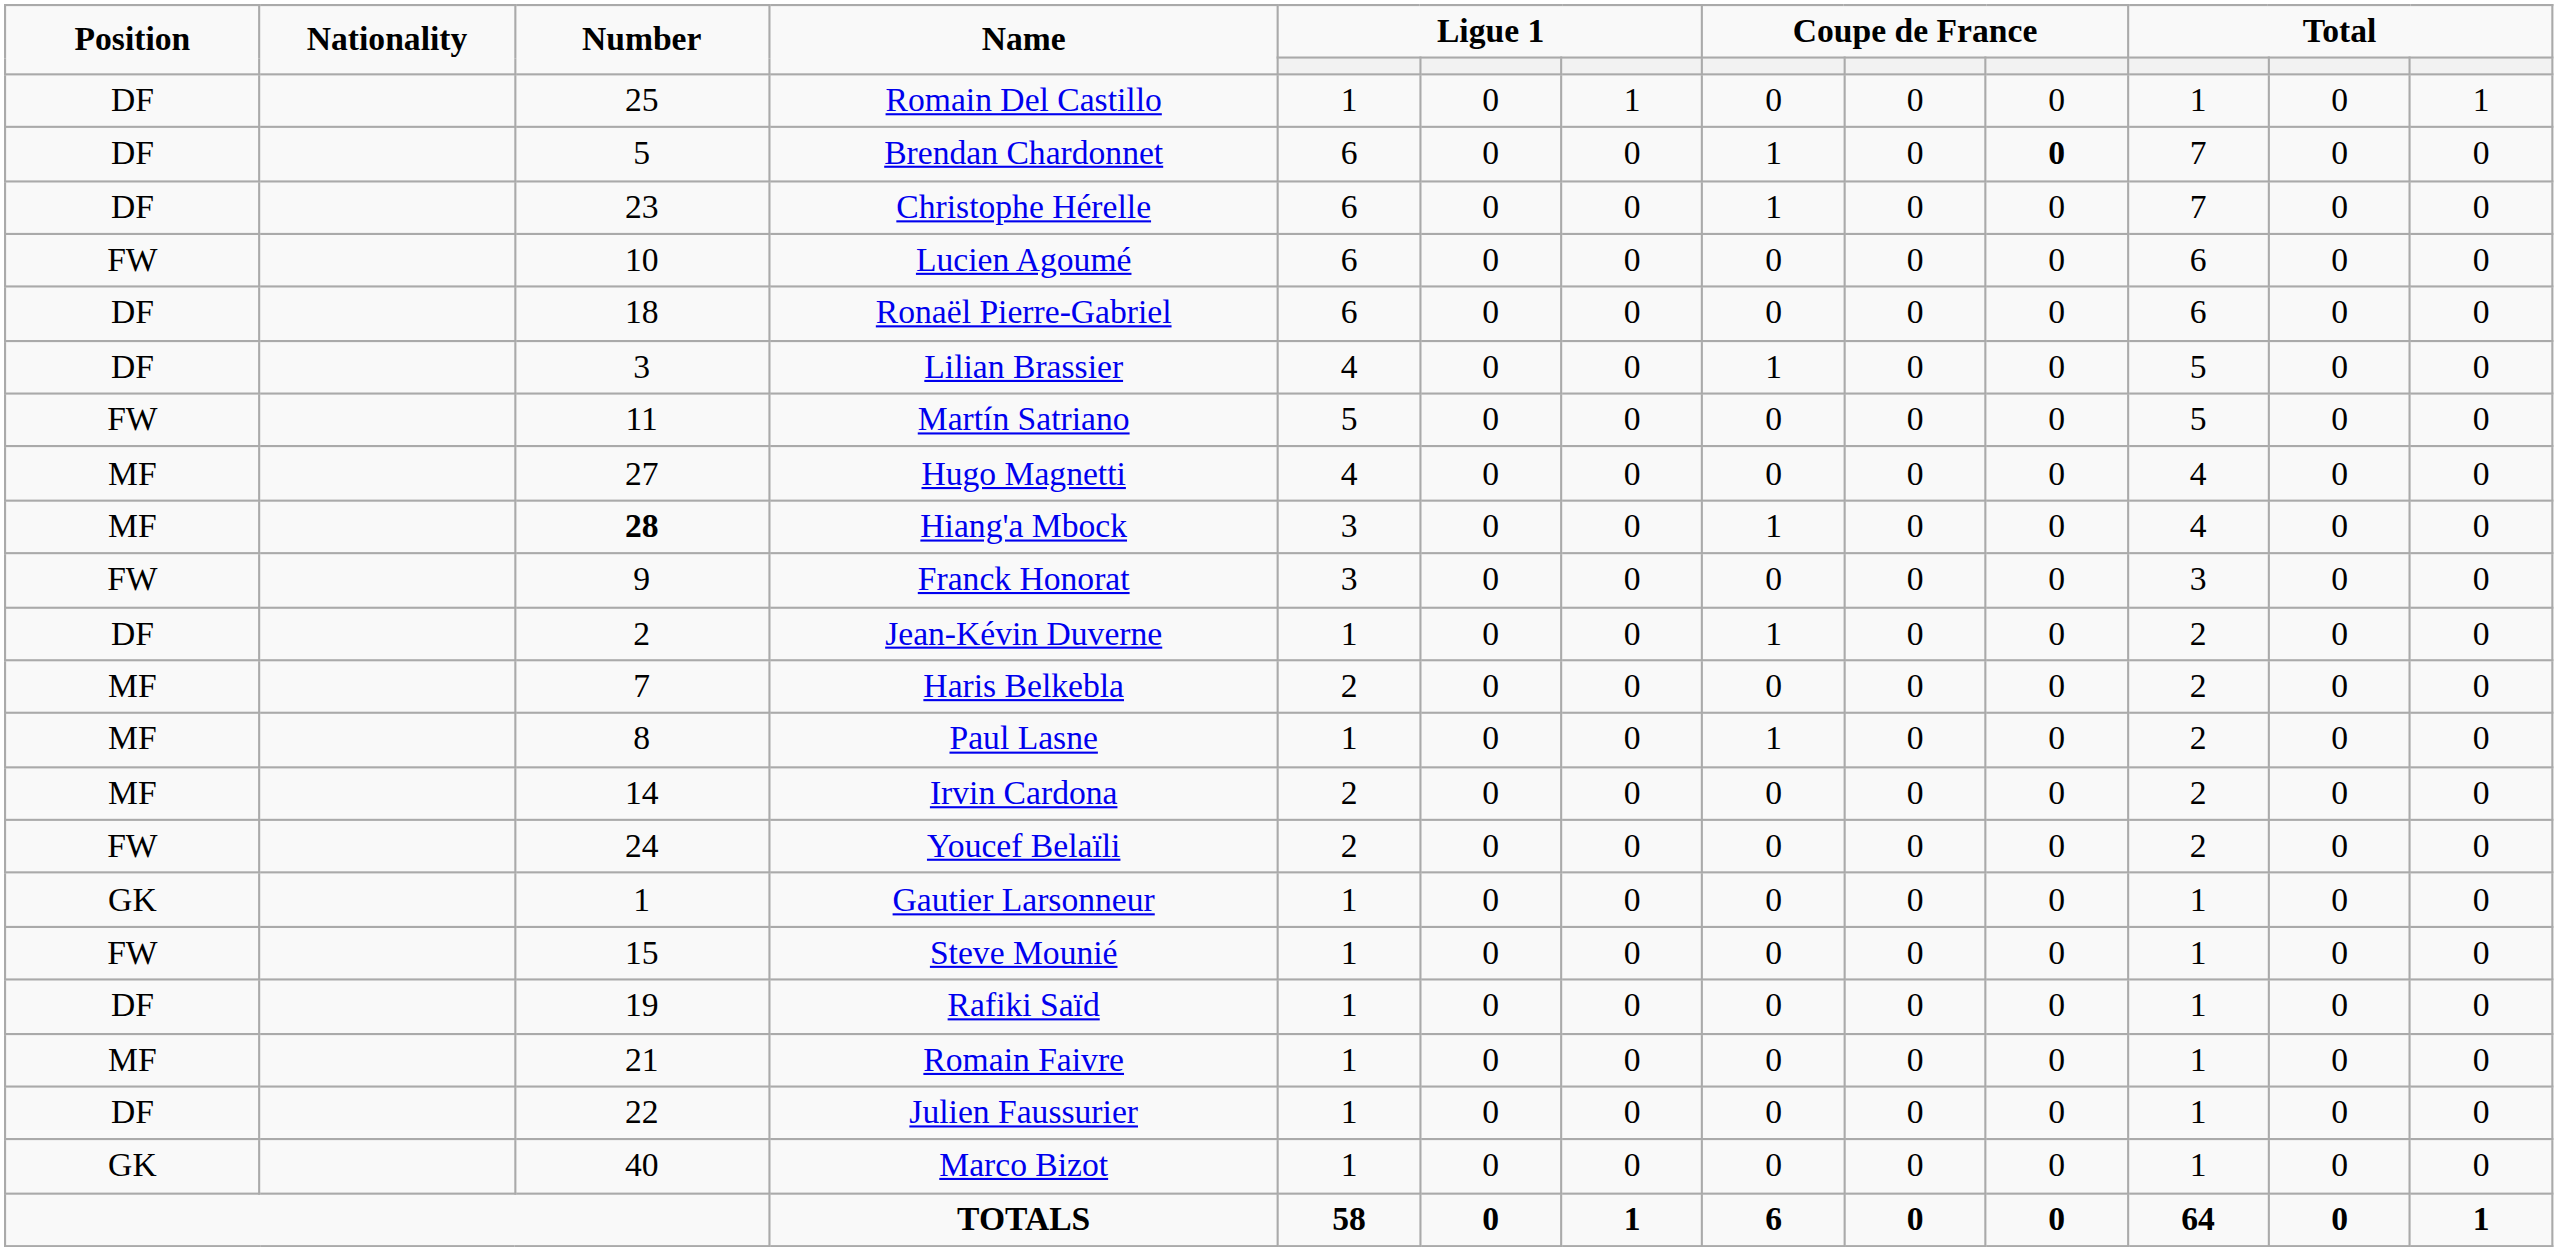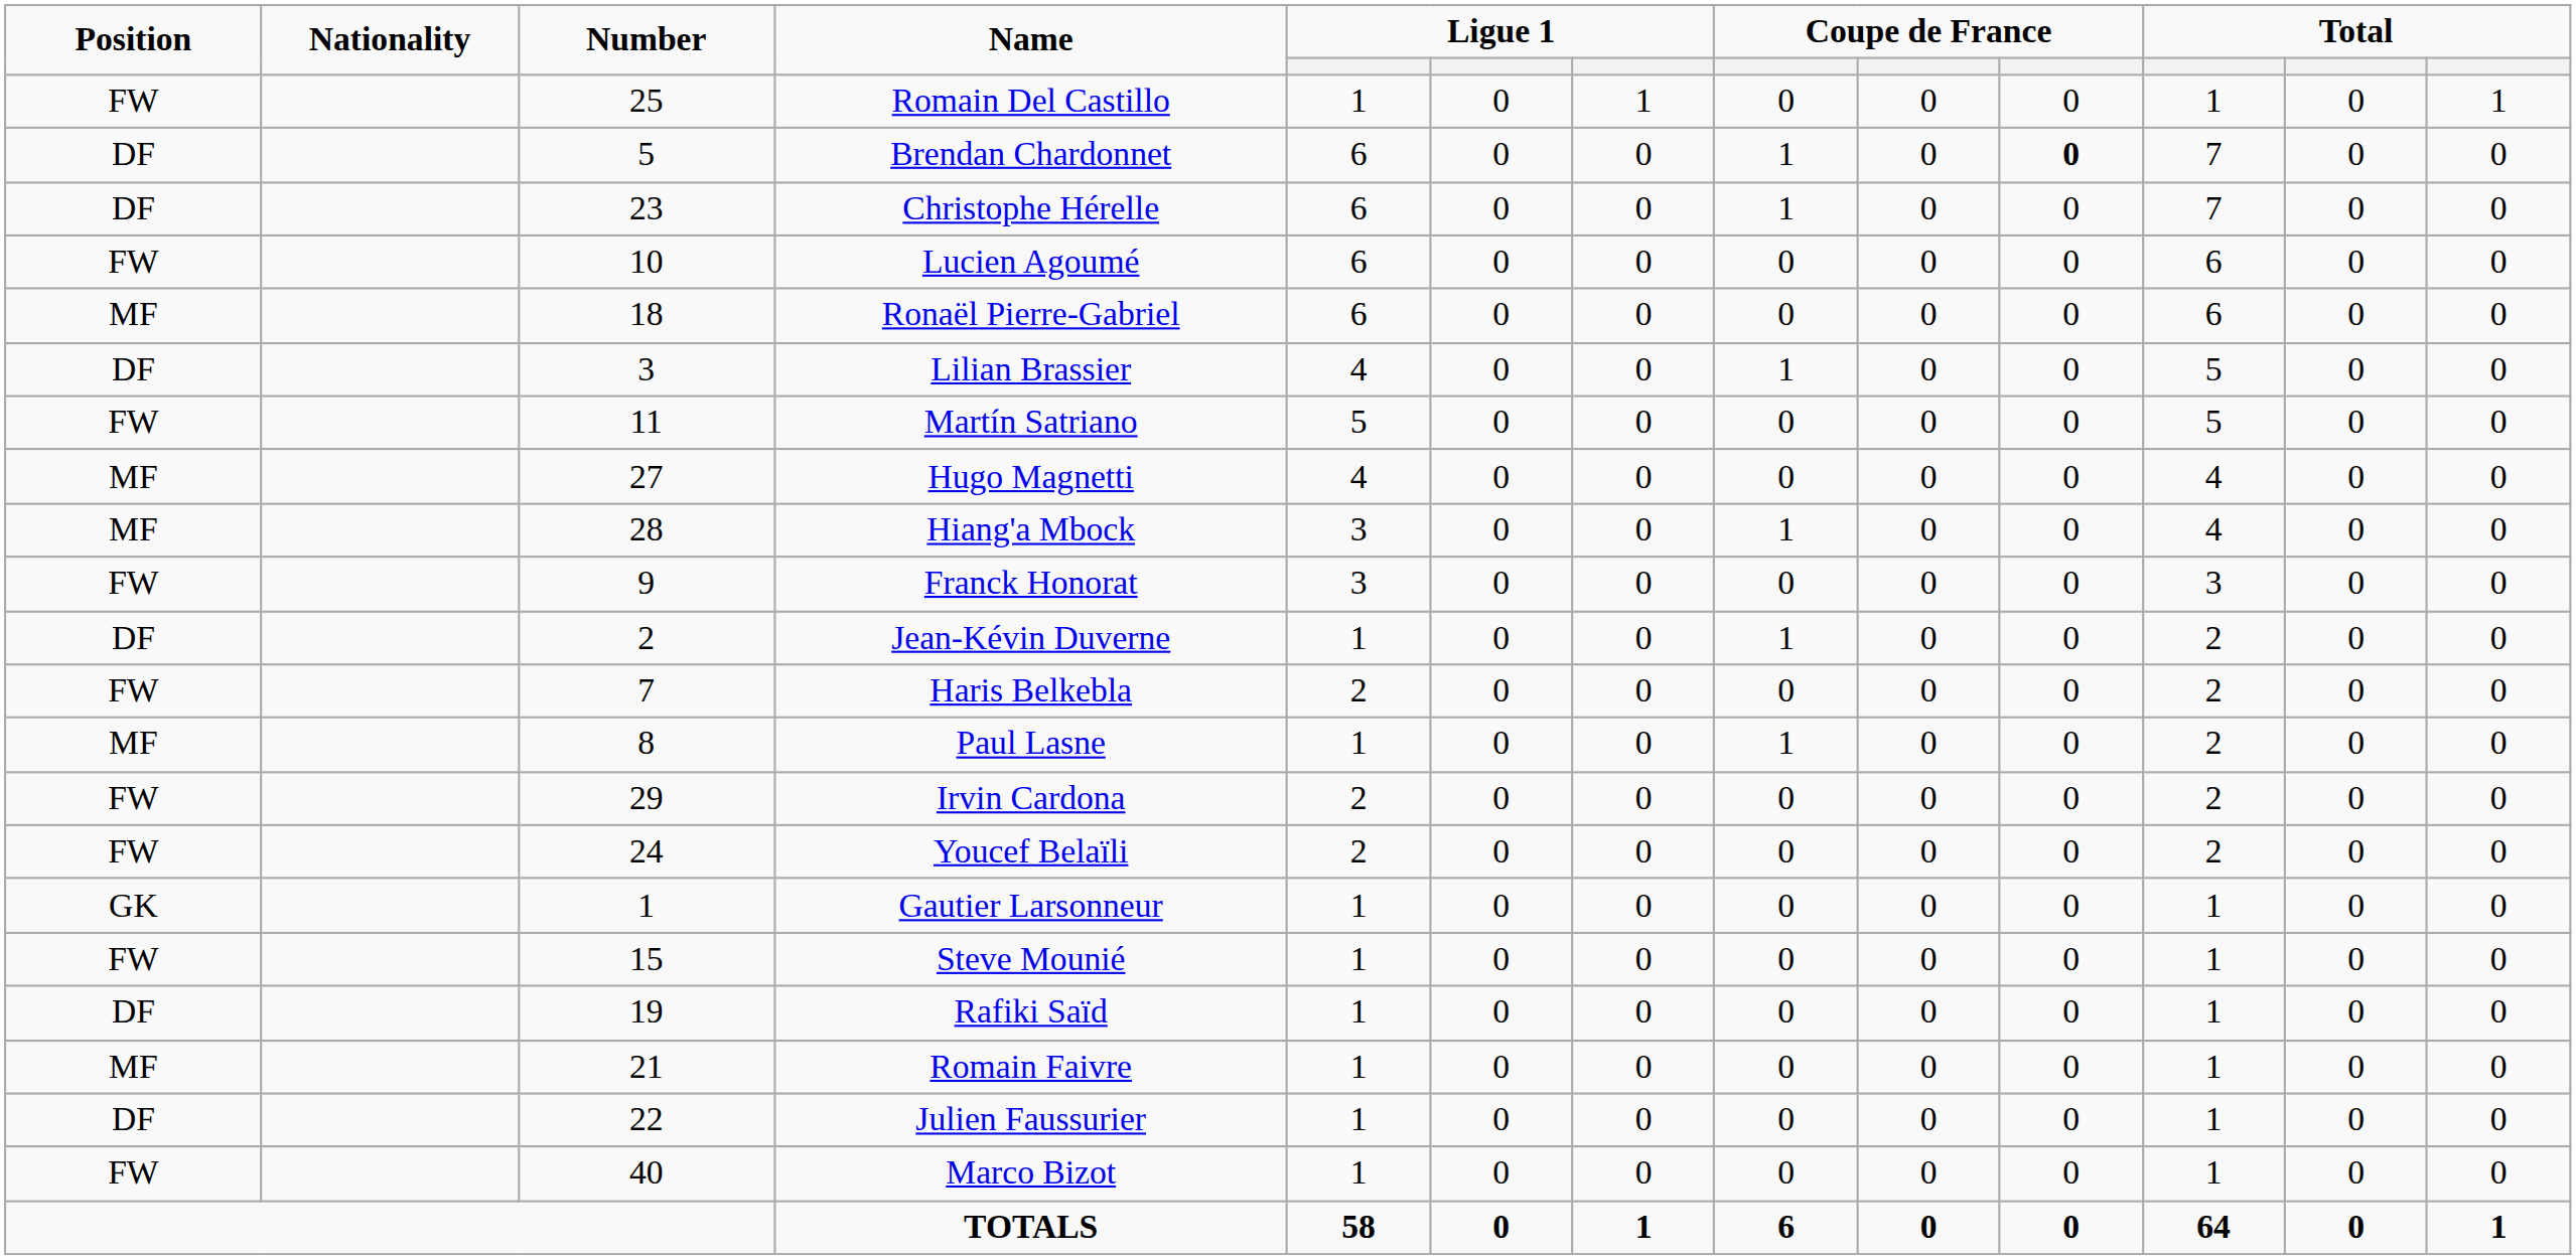Romain Del Castillo | Position: DF -> FW
Ronaël Pierre-Gabriel | Position: DF -> MF
Hiang'a Mbock | Number: bold -> normal
Haris Belkebla | Position: MF -> FW
Irvin Cardona | Position: MF -> FW
Irvin Cardona | Number: 14 -> 29
Marco Bizot | Position: GK -> FW
